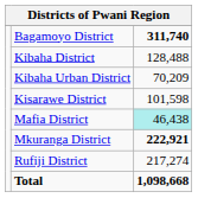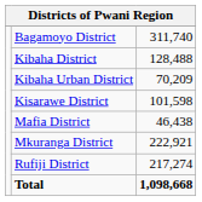Bagamoyo District | column 3: bold -> normal
Mafia District | column 3: paleturquoise background -> no background
Mkuranga District | column 3: bold -> normal
